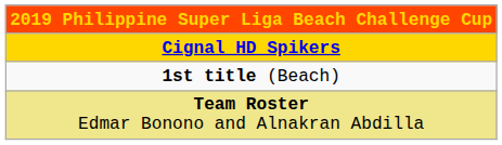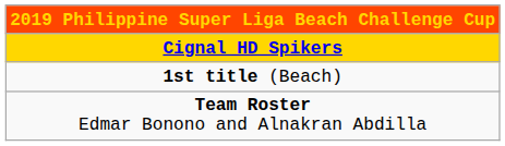row 4 | column 1: khaki background -> no background
